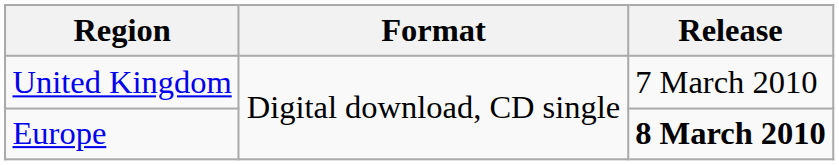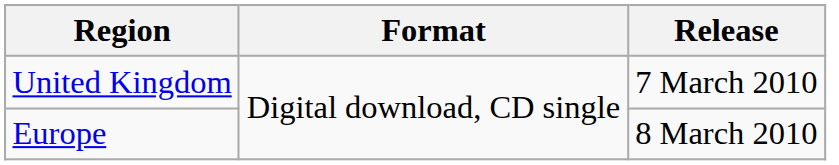Europe | Release: bold -> normal
